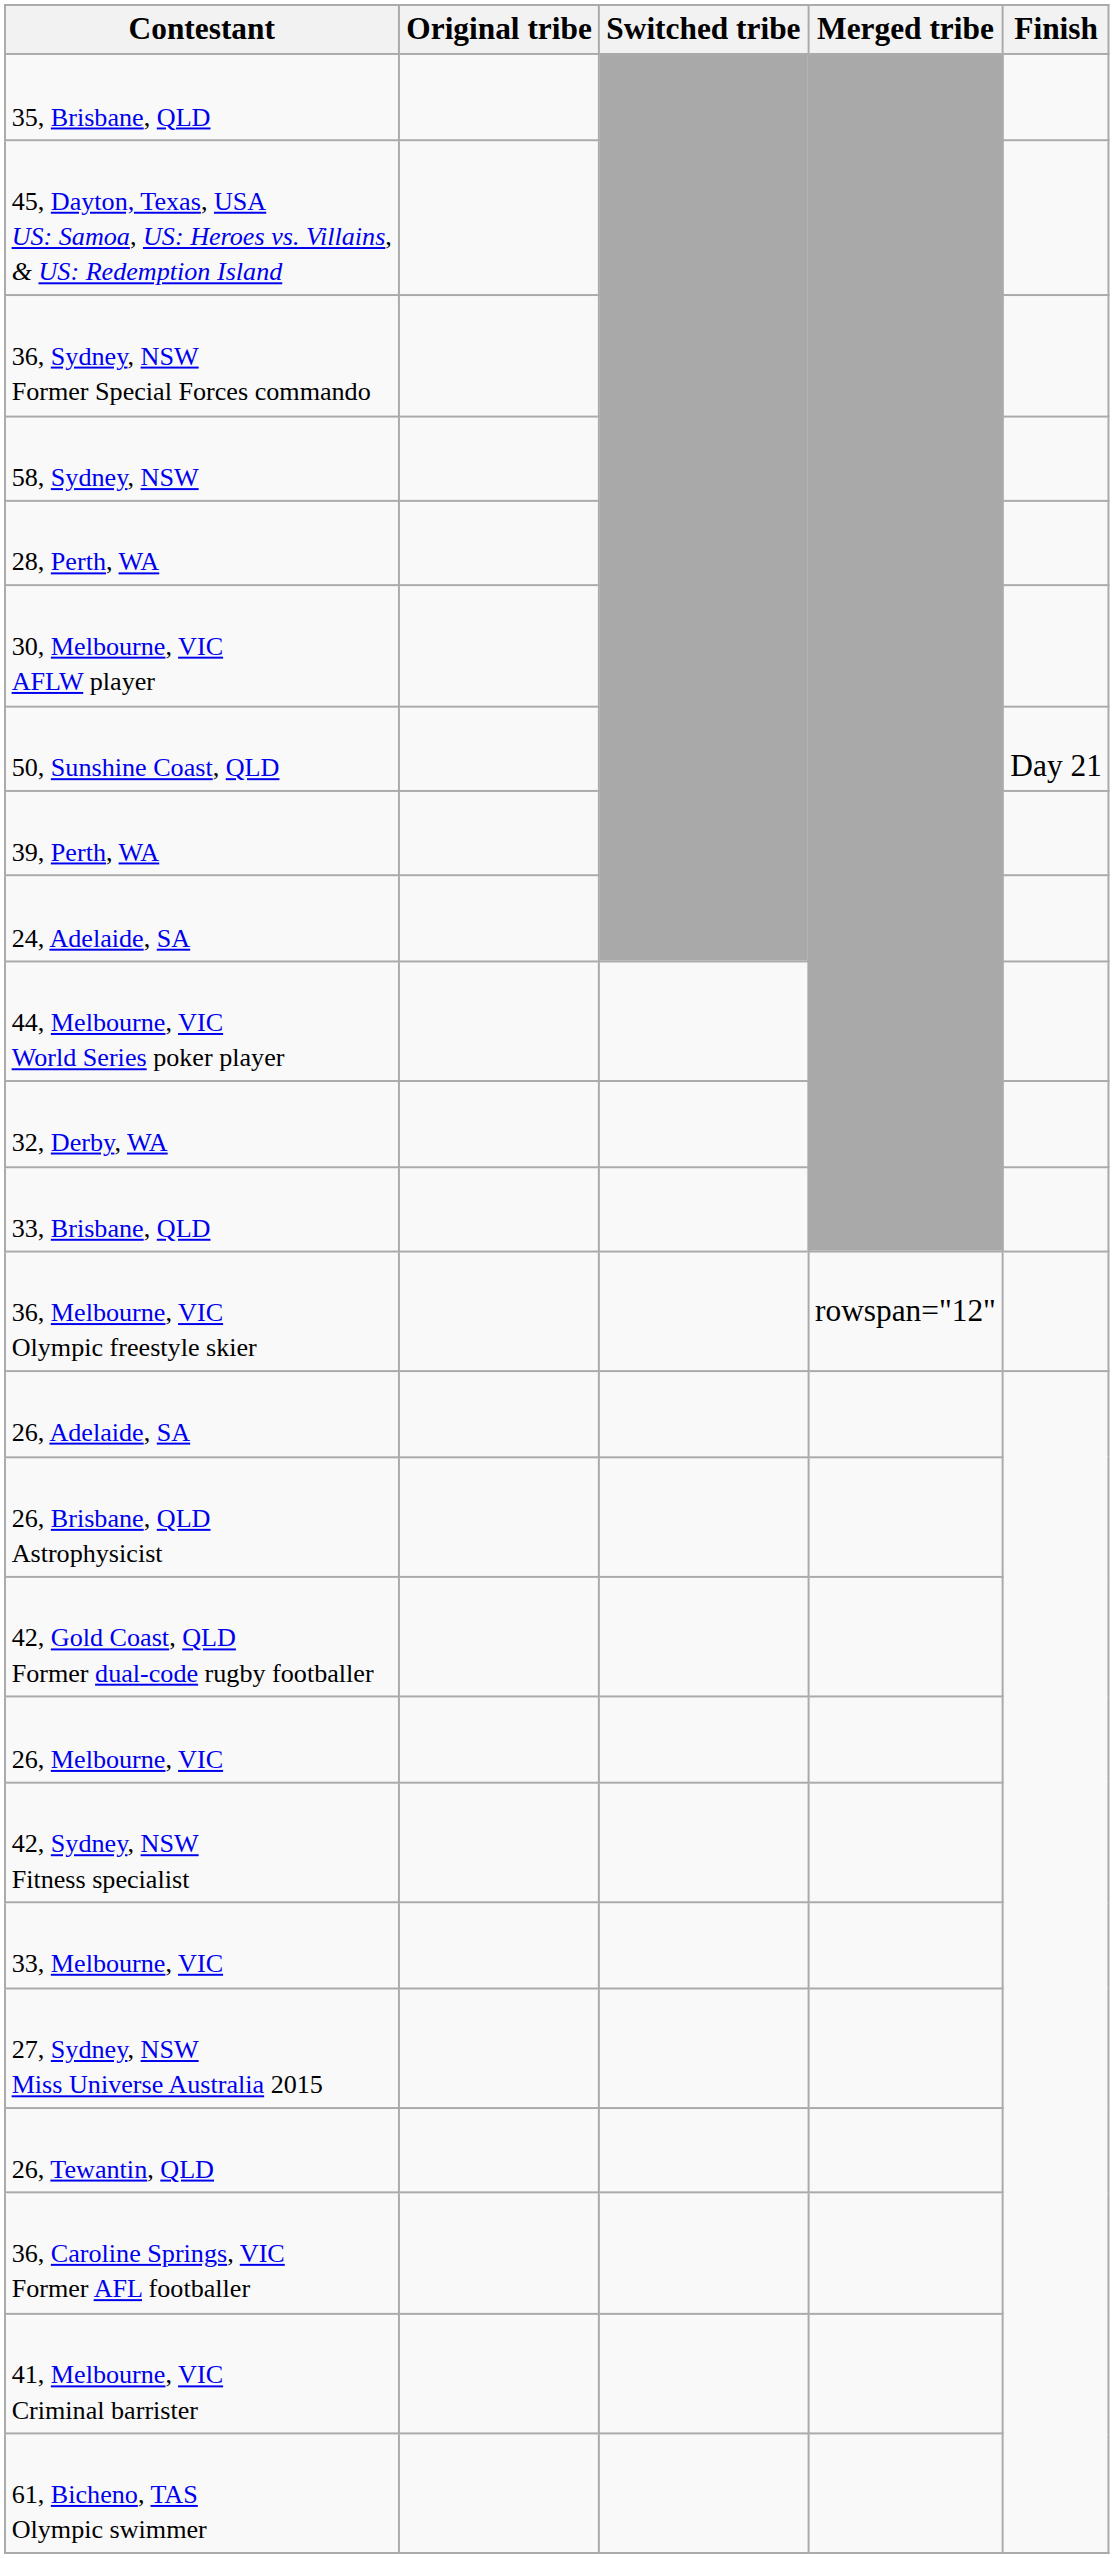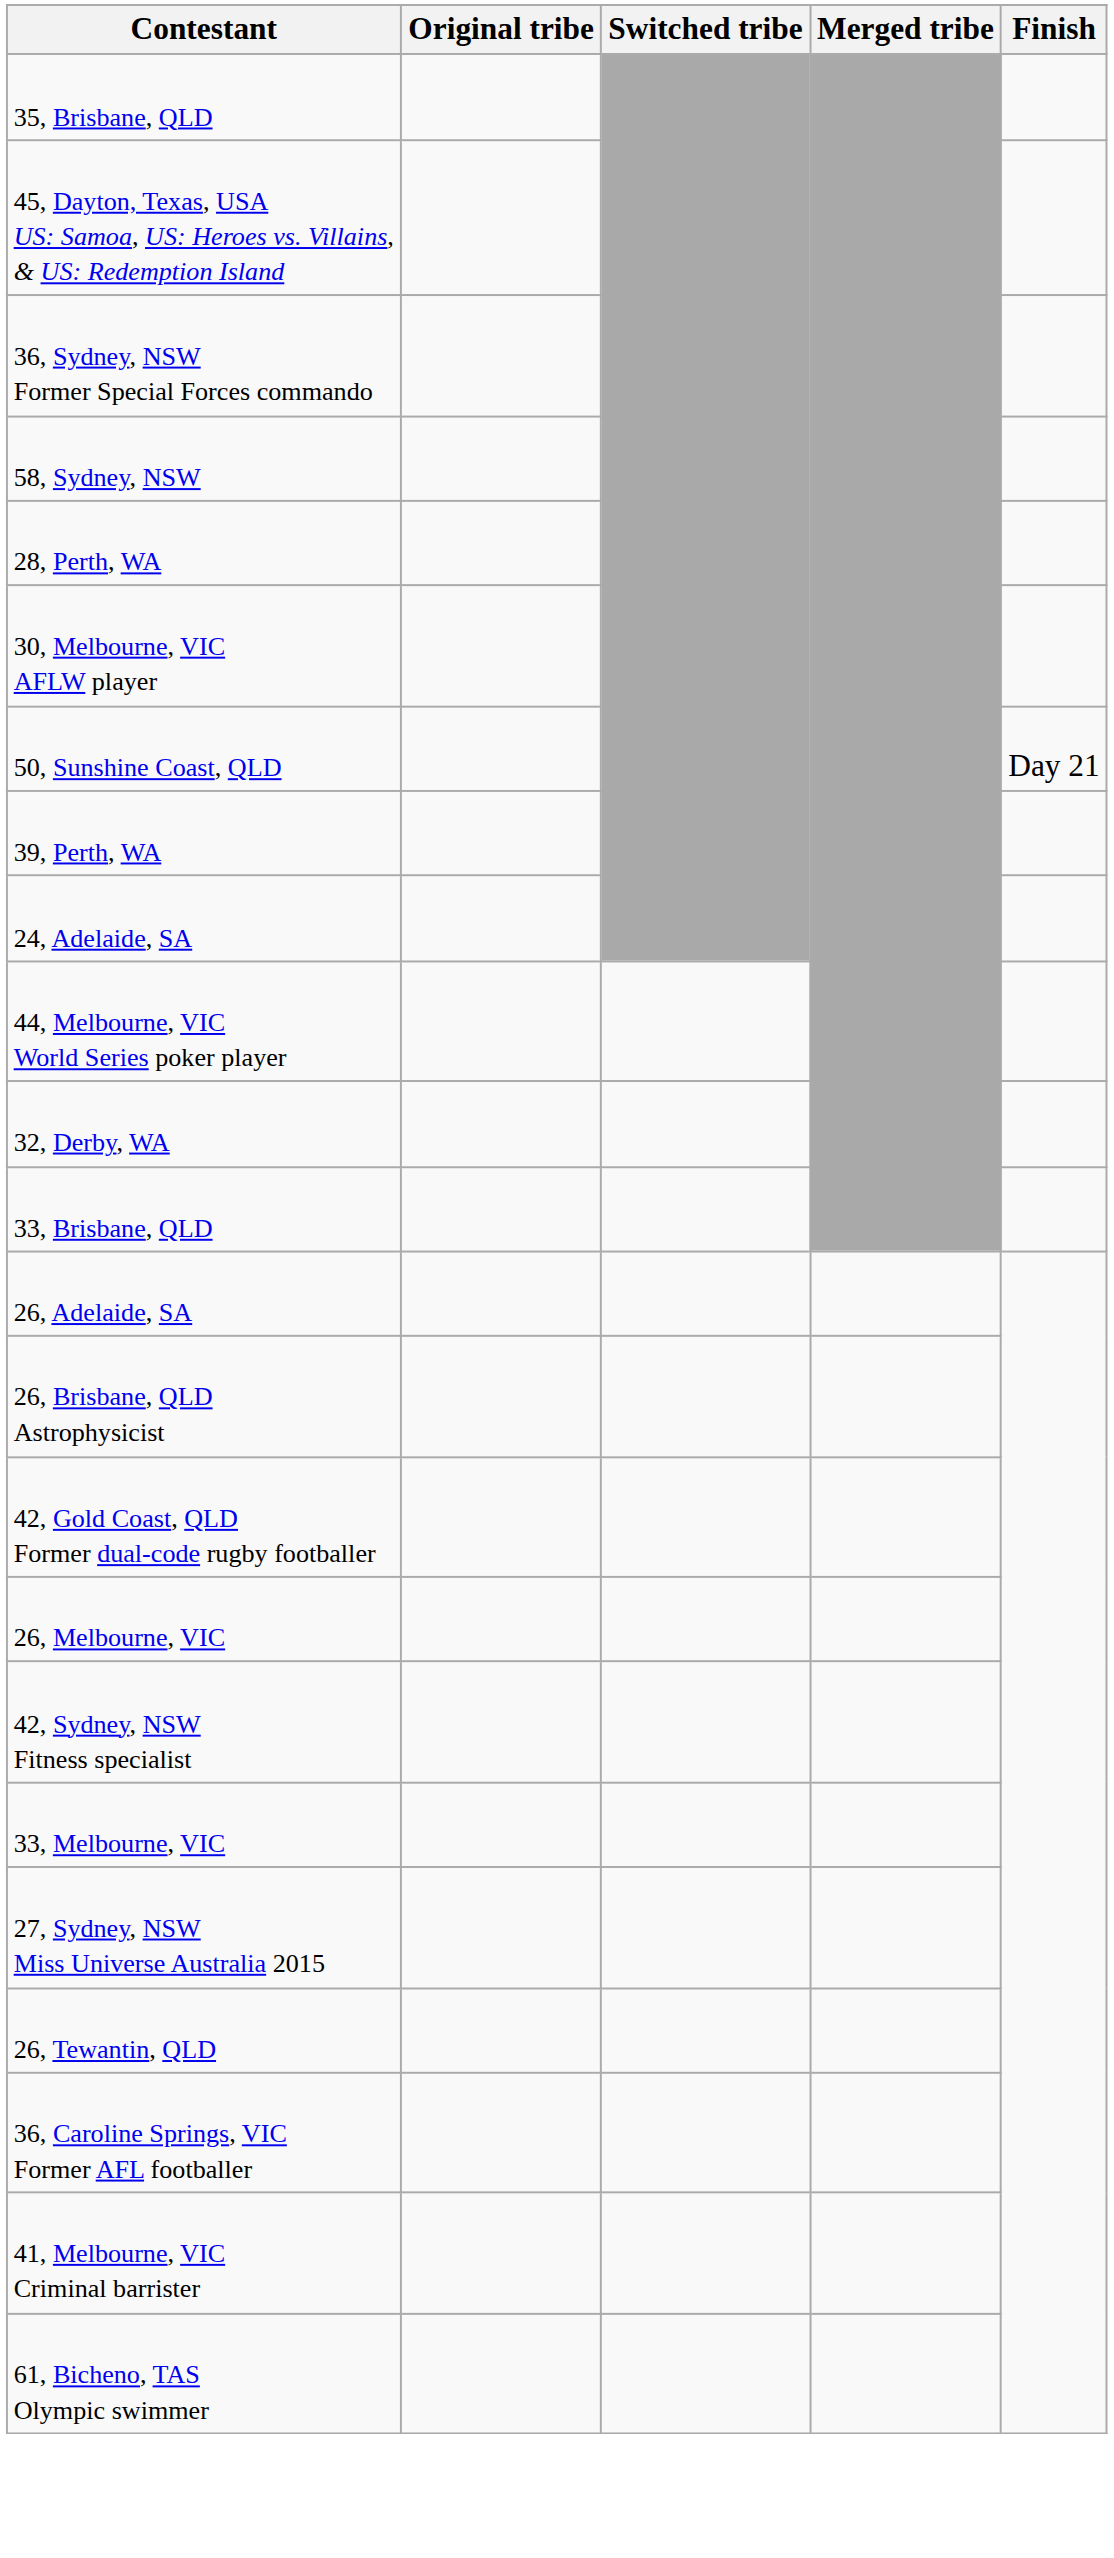- row: 36, Melbourne, VIC Olympic freestyle skier | rowspan="12"
